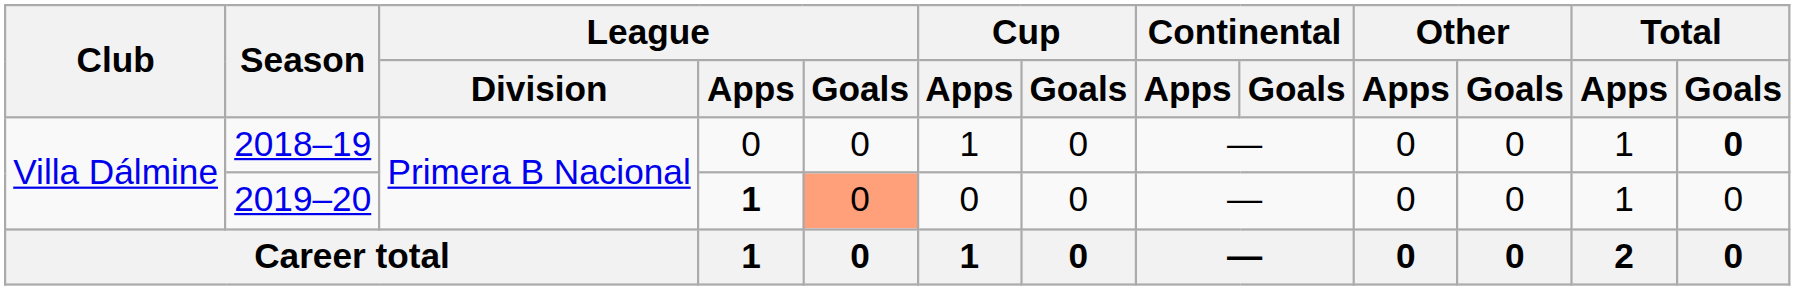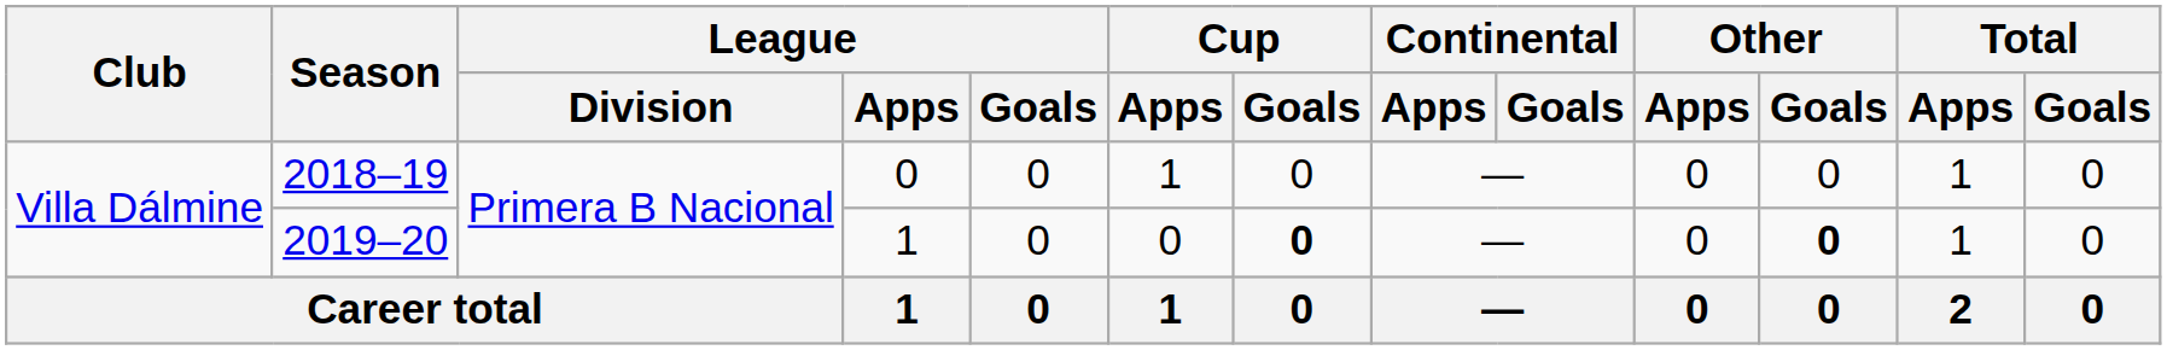2018–19 | Total / Goals: bold -> normal
2019–20 | League / Apps: bold -> normal
2019–20 | League / Goals: lightsalmon background -> no background
2019–20 | Cup / Goals: normal -> bold
2019–20 | Other / Goals: normal -> bold
